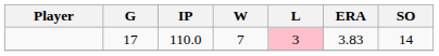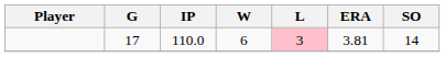row 2 | W: 7 -> 6
row 2 | ERA: 3.83 -> 3.81
